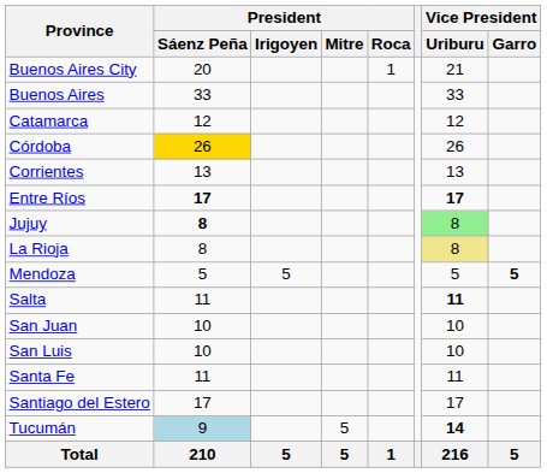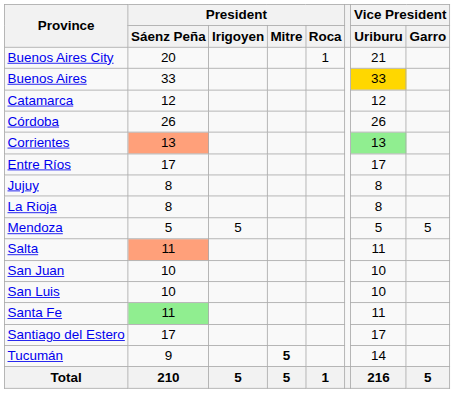Buenos Aires | Vice President / Uriburu: no background -> gold background
Córdoba | President / Sáenz Peña: gold background -> no background
Corrientes | President / Sáenz Peña: no background -> lightsalmon background
Corrientes | Vice President / Uriburu: no background -> lightgreen background
Entre Ríos | President / Sáenz Peña: bold -> normal
Entre Ríos | Vice President / Uriburu: bold -> normal
Jujuy | President / Sáenz Peña: bold -> normal
Jujuy | Vice President / Uriburu: lightgreen background -> no background
La Rioja | Vice President / Uriburu: khaki background -> no background
Mendoza | Vice President / Garro: bold -> normal
Salta | President / Sáenz Peña: no background -> lightsalmon background
Salta | Vice President / Uriburu: bold -> normal
Santa Fe | President / Sáenz Peña: no background -> lightgreen background
Tucumán | President / Sáenz Peña: lightblue background -> no background
Tucumán | President / Mitre: normal -> bold
Tucumán | Vice President / Uriburu: bold -> normal
